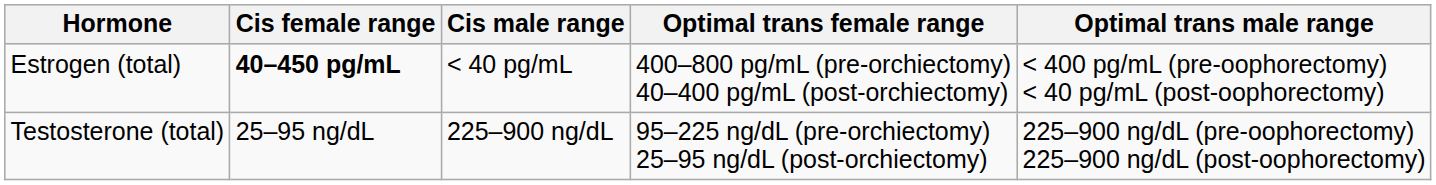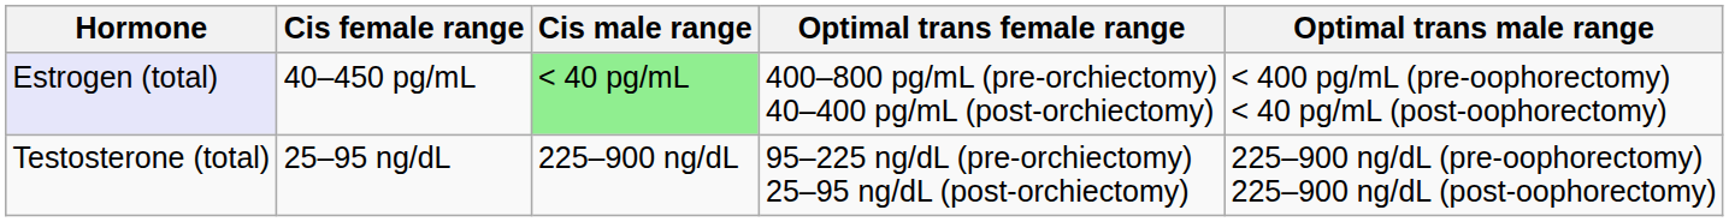row 2 | Hormone: no background -> lavender background
row 2 | Cis female range: bold -> normal
row 2 | Cis male range: no background -> lightgreen background
